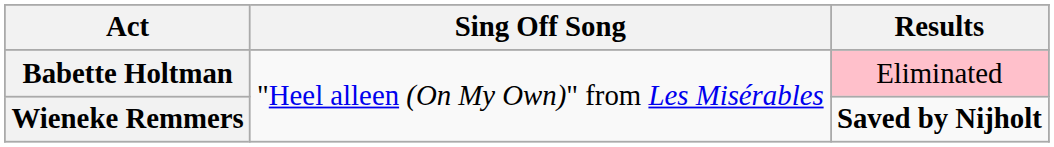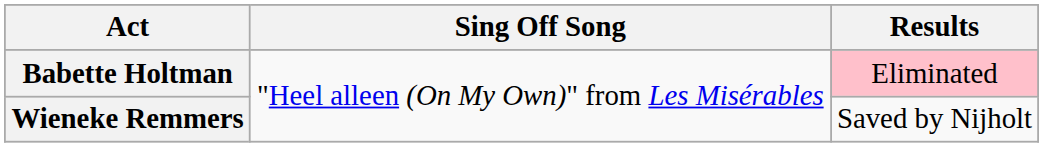Wieneke Remmers | Results: bold -> normal
